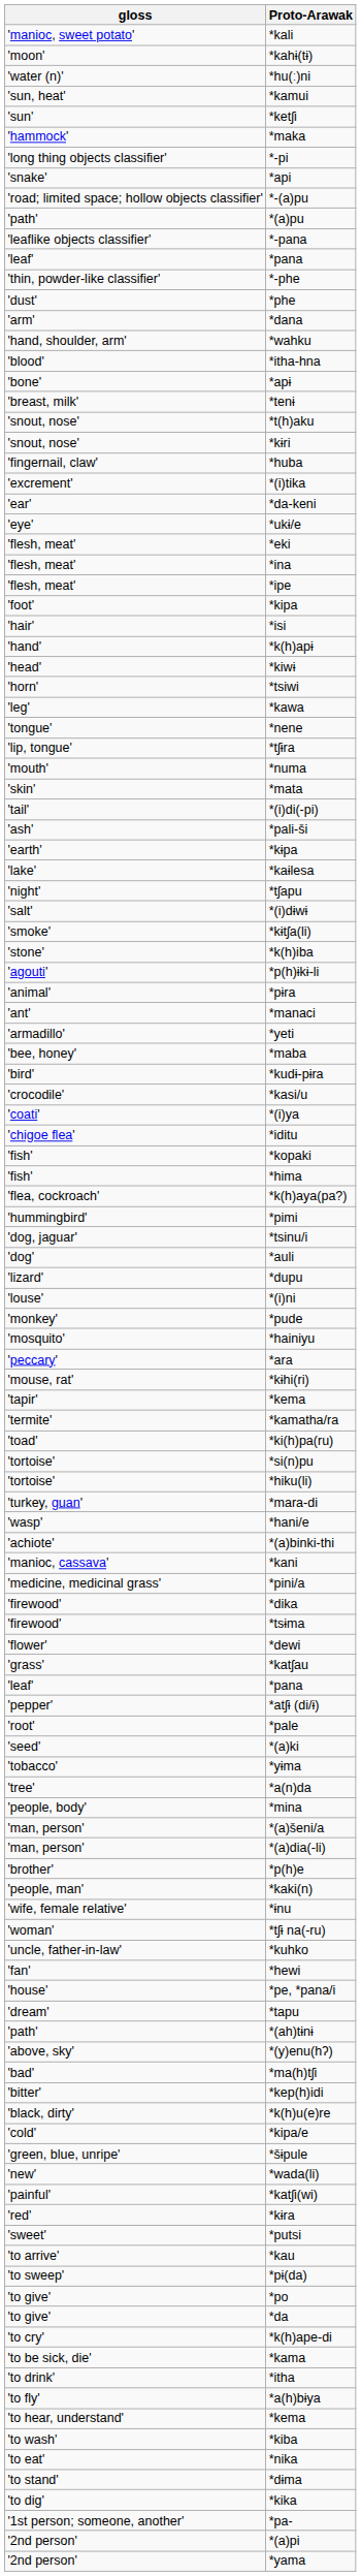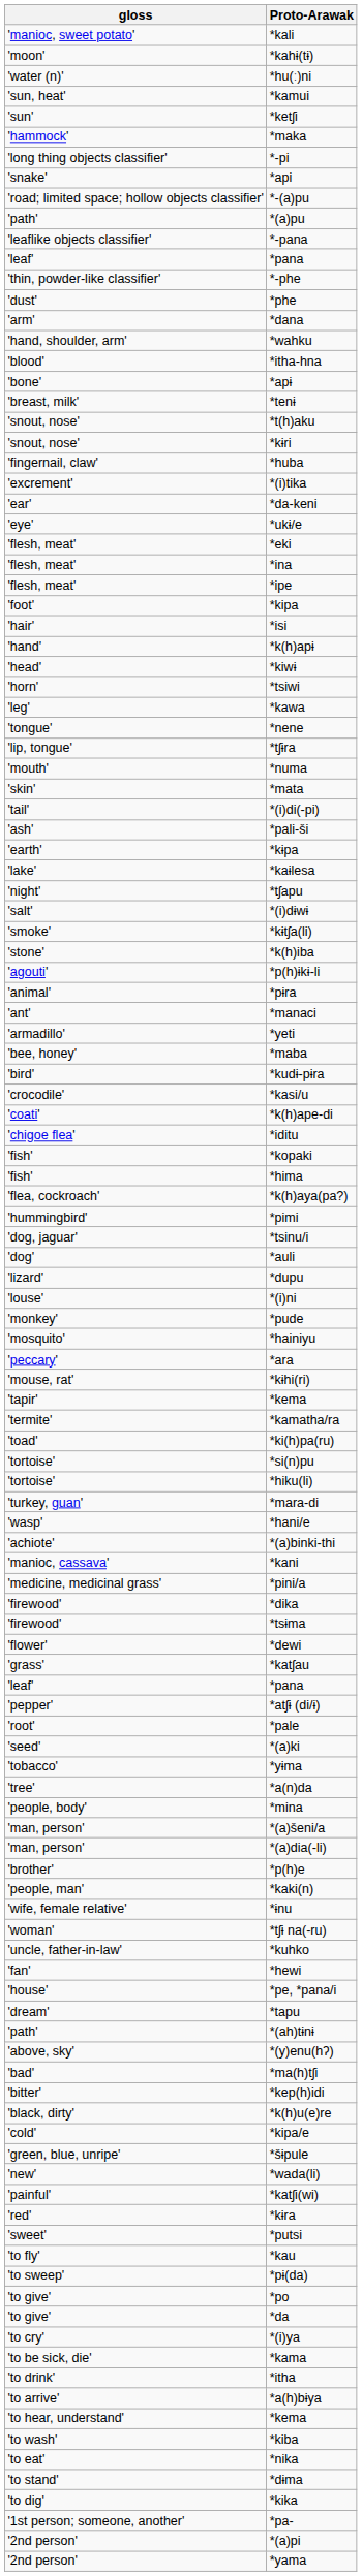row 55 | Proto-Arawak: *(i)ya -> *k(h)ape-di
row 111 | gloss: 'to arrive' -> 'to fly'
row 115 | Proto-Arawak: *k(h)ape-di -> *(i)ya
row 118 | gloss: 'to fly' -> 'to arrive'
